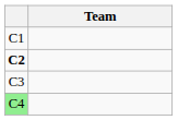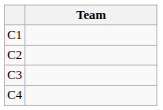C2 | column 1: bold -> normal
C4 | column 1: lightgreen background -> no background
